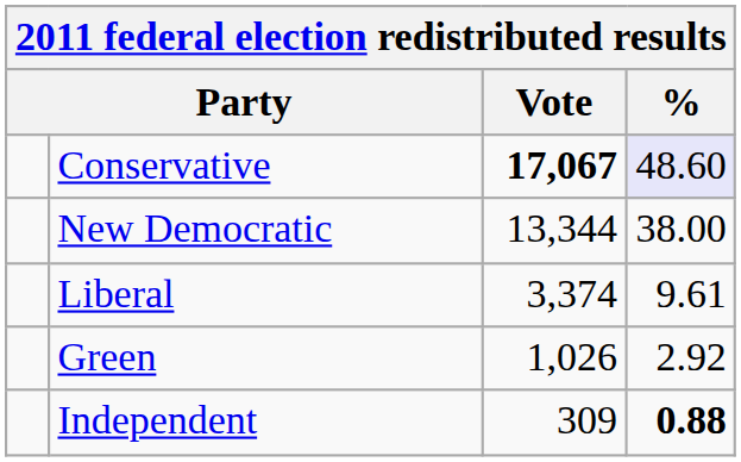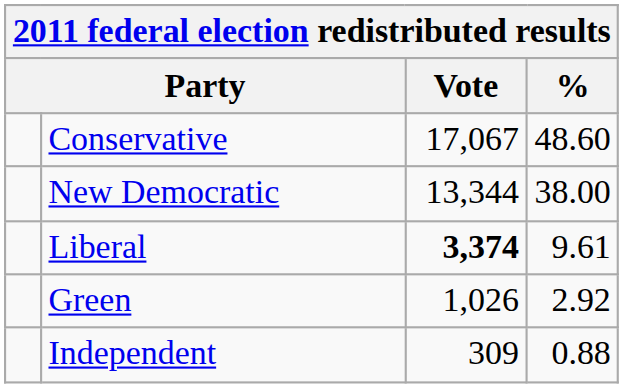Conservative | Vote: bold -> normal
Conservative | %: lavender background -> no background
Liberal | Vote: normal -> bold
Independent | %: bold -> normal
